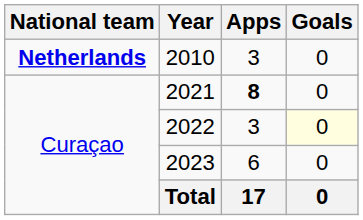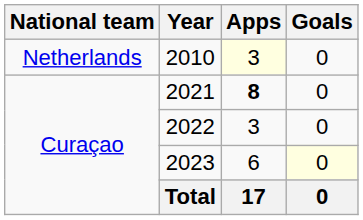2010 | National team: bold -> normal
2010 | Apps: no background -> lightyellow background
2022 | Goals: lightyellow background -> no background
2023 | Goals: no background -> lightyellow background
